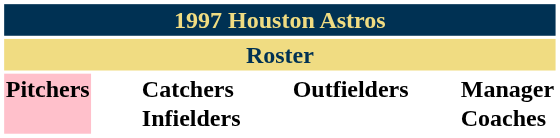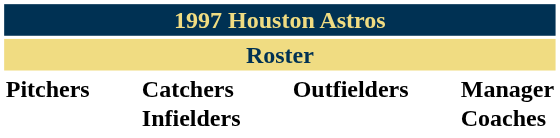Pitchers | column 1: pink background -> no background
